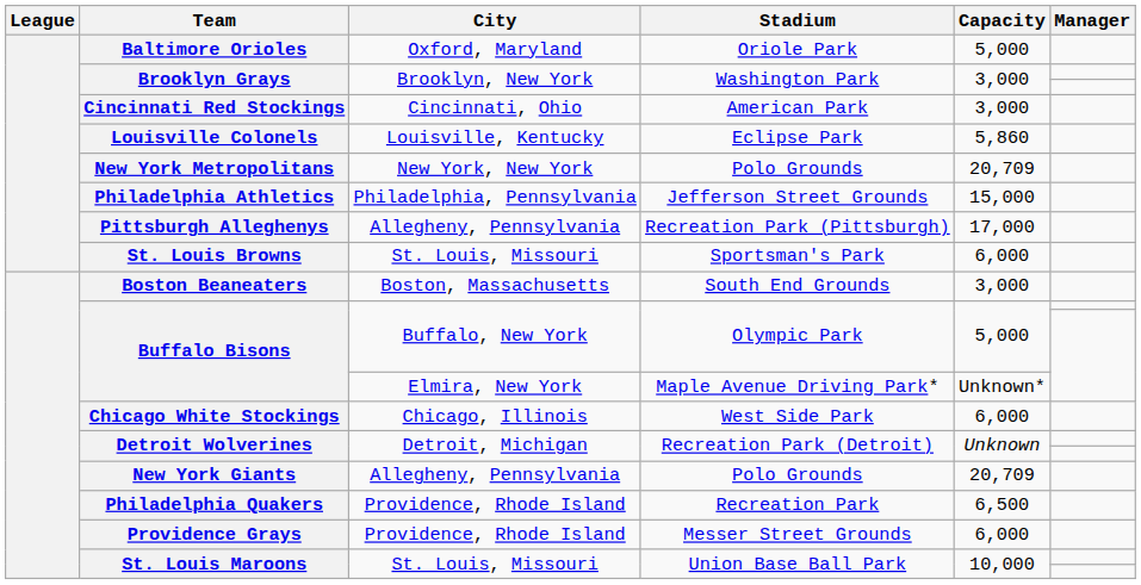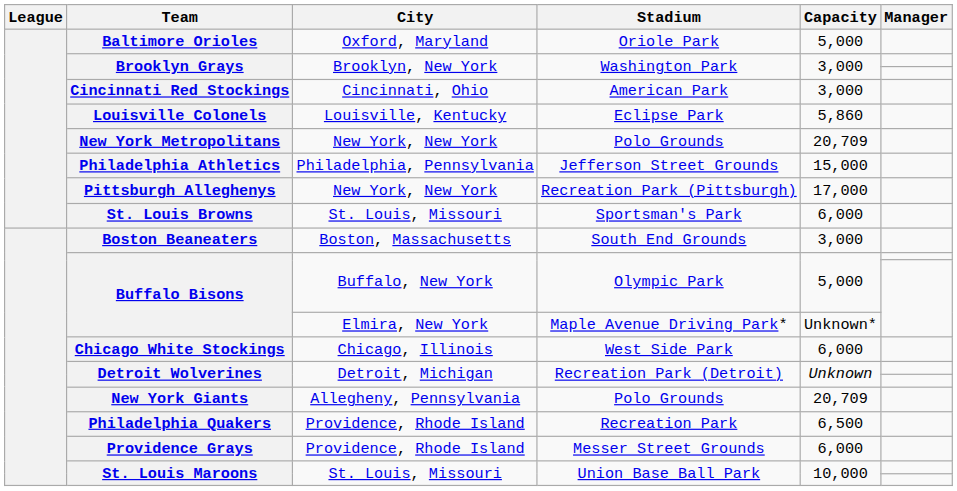Pittsburgh Alleghenys | City: Allegheny, Pennsylvania -> New York, New York
